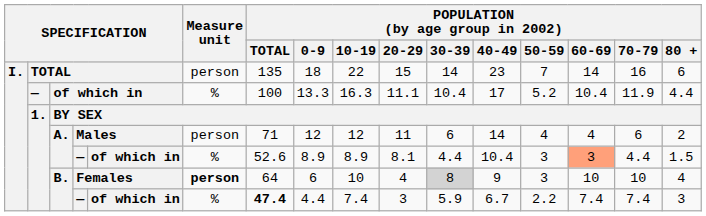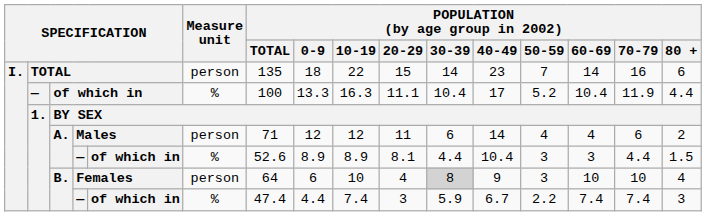A. / — | POPULATION (by age group in 2002) / 60-69: lightsalmon background -> no background
Females | Measure unit: bold -> normal
B. / — | POPULATION (by age group in 2002) / TOTAL: bold -> normal
